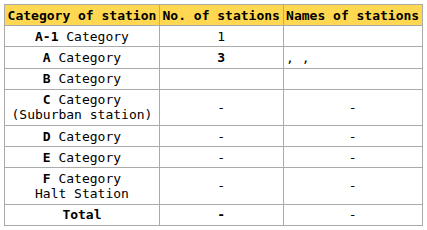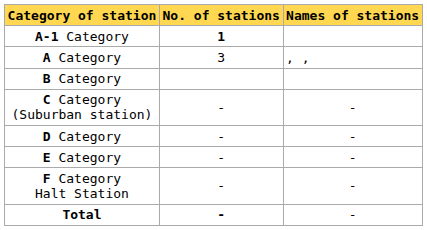A-1 Category | No. of stations: normal -> bold
A Category | No. of stations: bold -> normal
